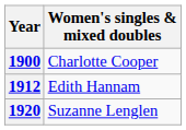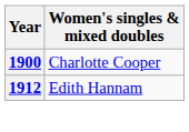- row: 1920 | Suzanne Lenglen
